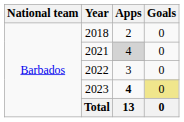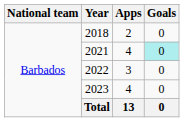2021 | Apps: lightgrey background -> no background
2021 | Goals: no background -> paleturquoise background
2023 | Apps: bold -> normal
2023 | Goals: khaki background -> no background
